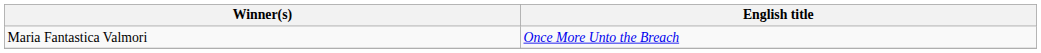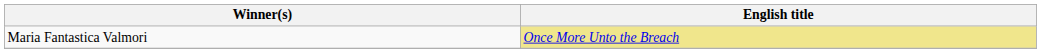Maria Fantastica Valmori | English title: no background -> khaki background
